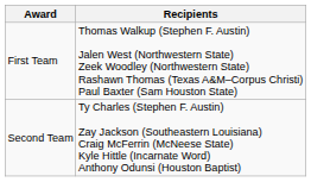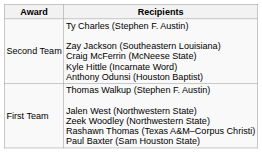rows swapped: First Team <-> Second Team
